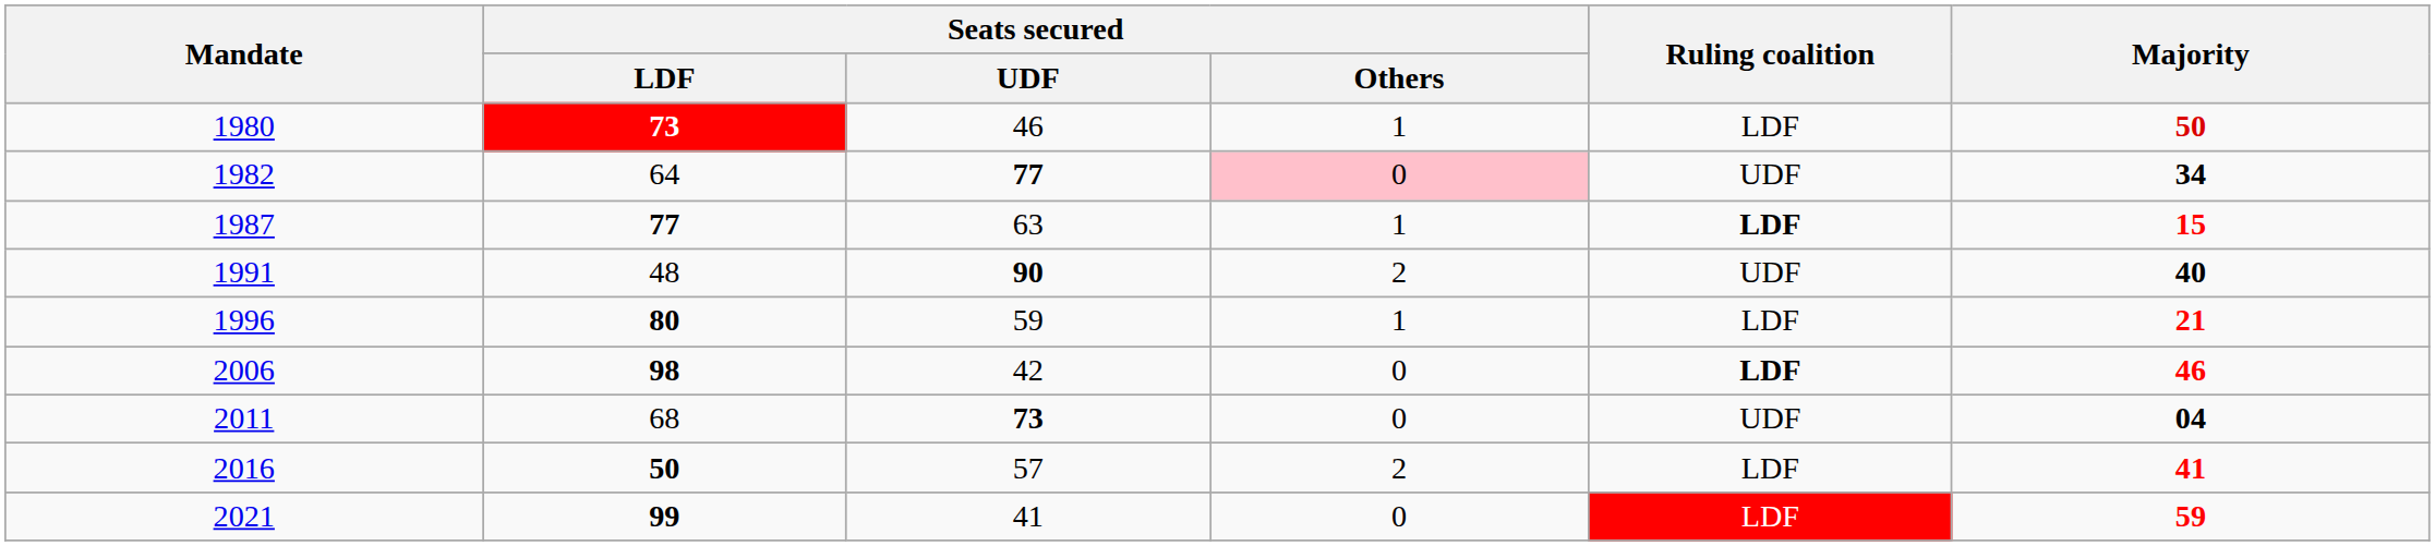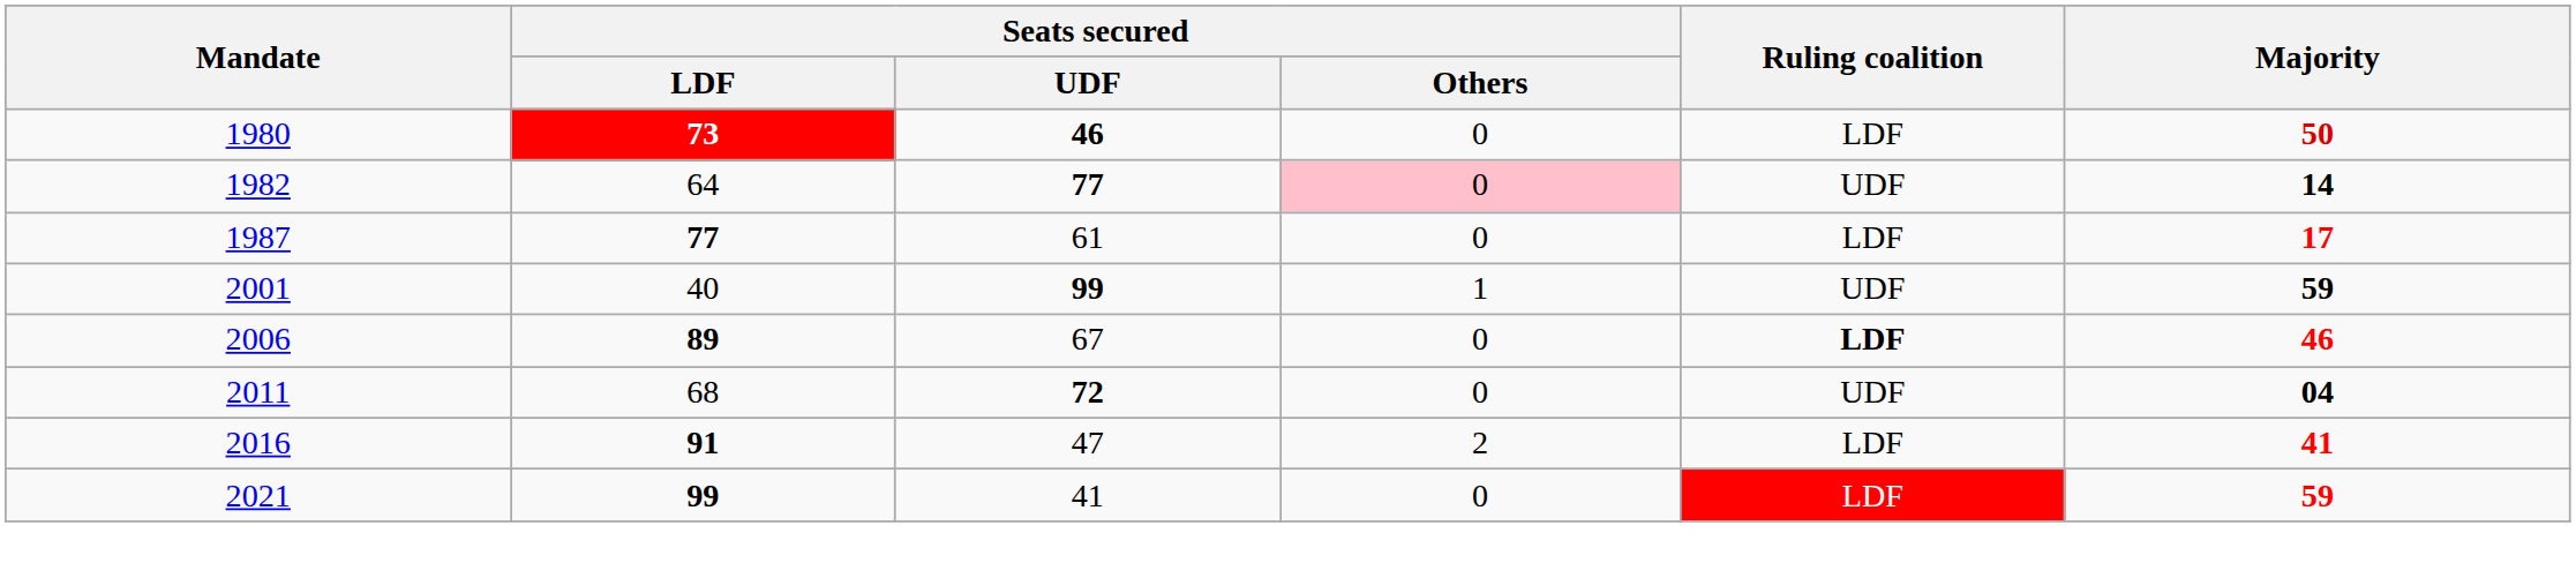1980 | Seats secured / UDF: normal -> bold
1980 | Seats secured / Others: 1 -> 0
1982 | Majority: 34 -> 14
1987 | Seats secured / UDF: 63 -> 61
1987 | Seats secured / Others: 1 -> 0
1987 | Ruling coalition: bold -> normal
1987 | Majority: 15 -> 17
- row: 1991 | 48 | 90 | 2 | UDF | 40
- row: 1996 | 80 | 59 | 1 | LDF | 21
+ row: 2001 | 40 | 99 | 1 | UDF | 59
2006 | Seats secured / LDF: 98 -> 89
2006 | Seats secured / UDF: 42 -> 67
2011 | Seats secured / UDF: 73 -> 72
2016 | Seats secured / LDF: 50 -> 91
2016 | Seats secured / UDF: 57 -> 47
